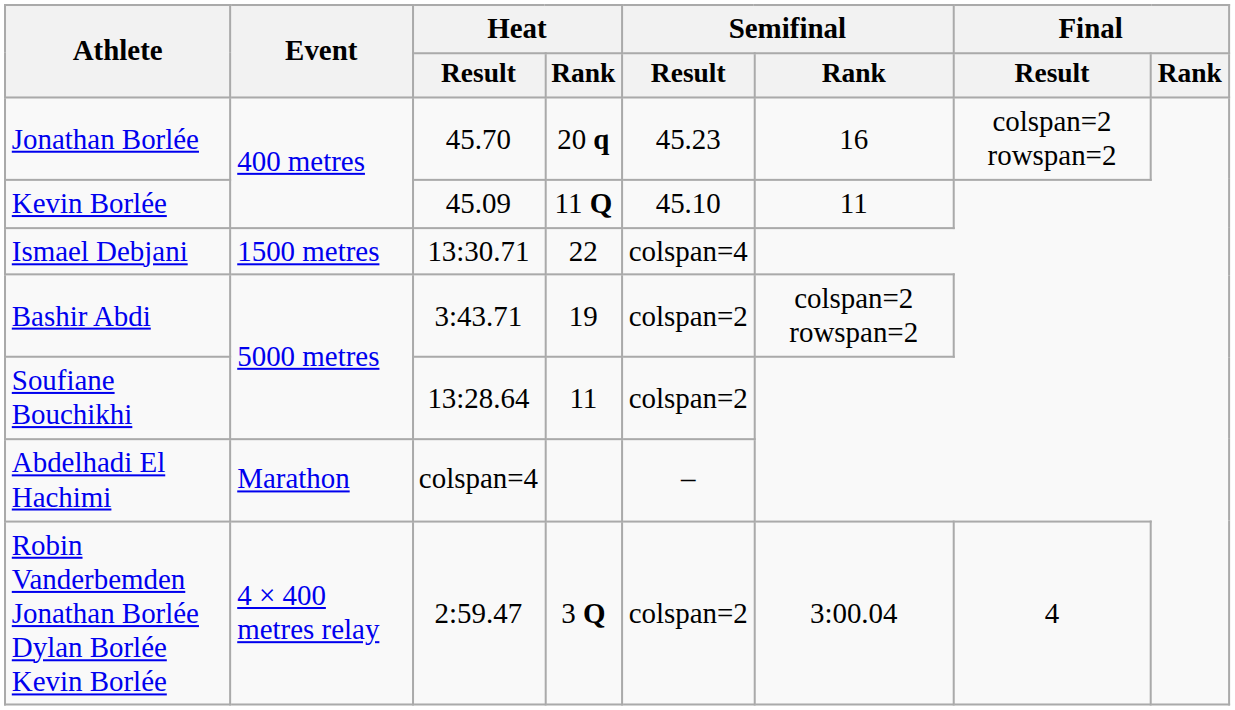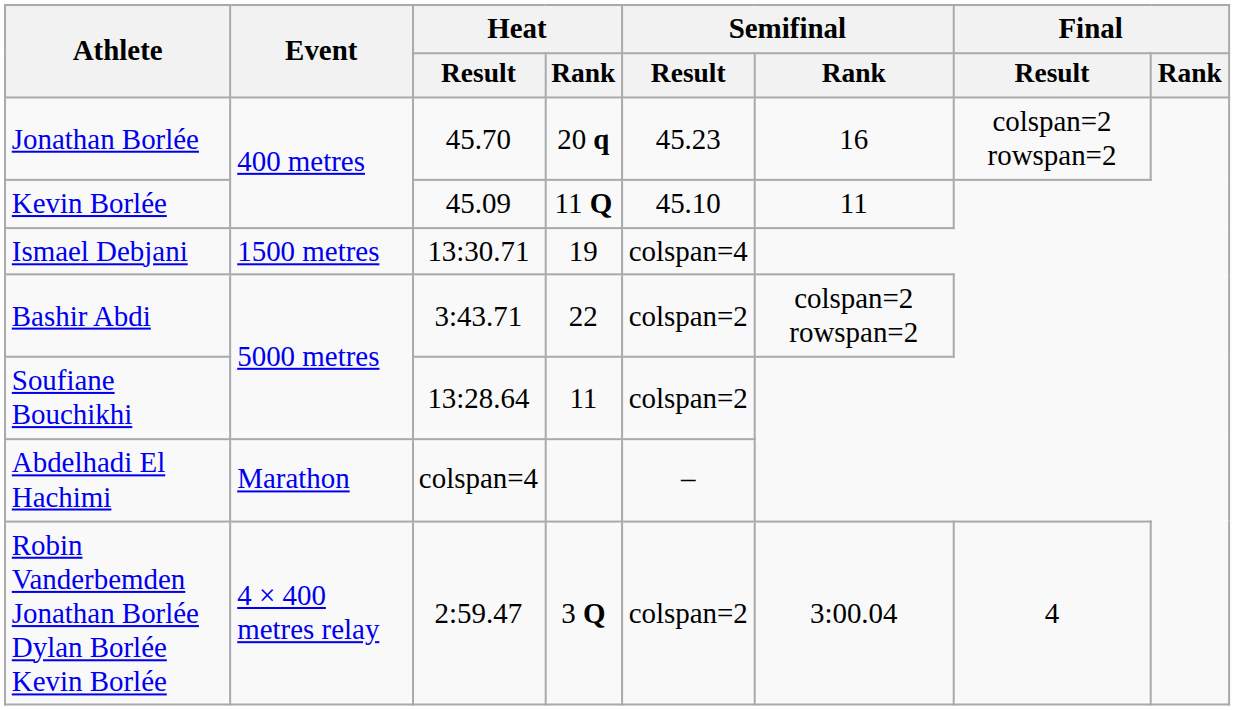Ismael Debjani | Heat / Rank: 22 -> 19
Bashir Abdi | Heat / Rank: 19 -> 22
